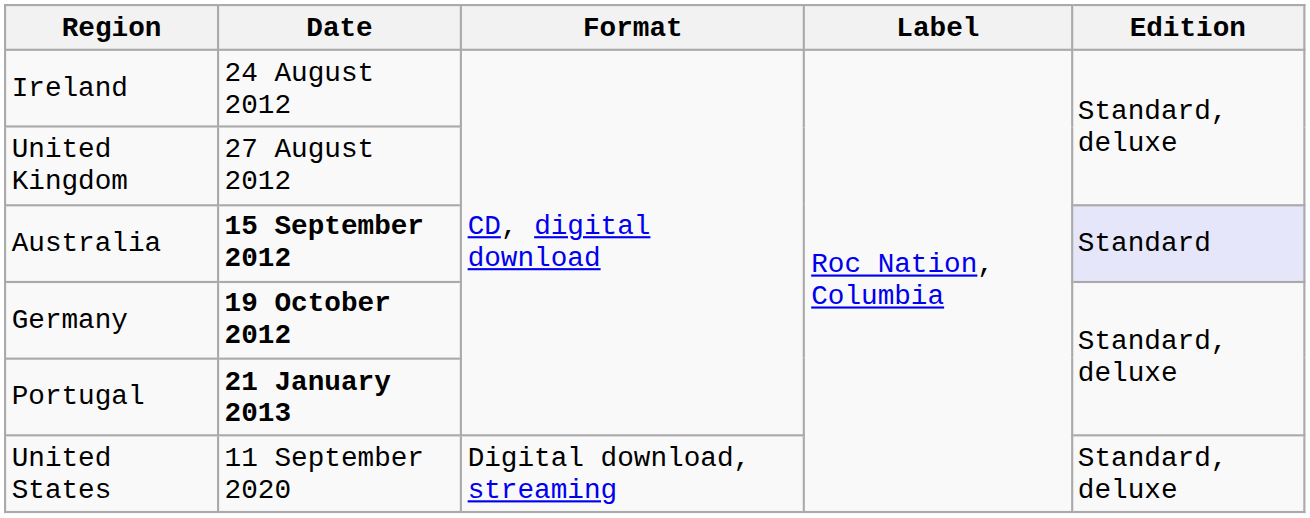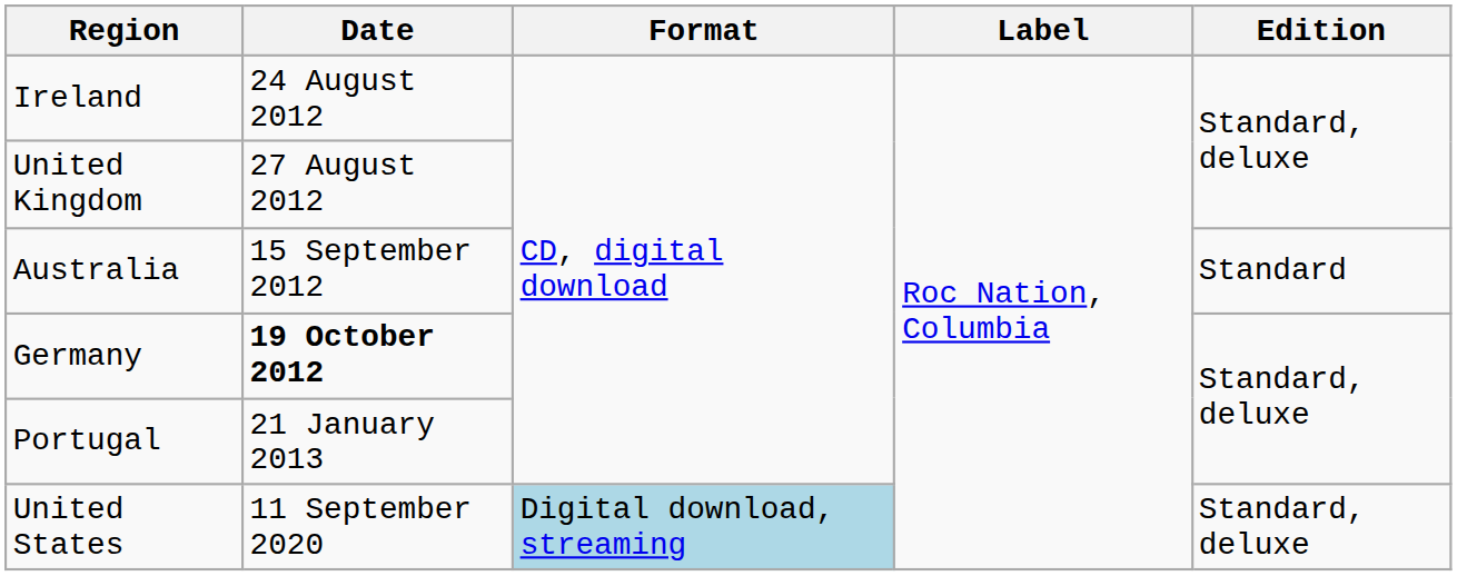Australia | Date: bold -> normal
Australia | Edition: lavender background -> no background
Portugal | Date: bold -> normal
United States | Format: no background -> lightblue background
